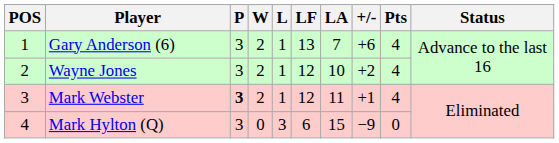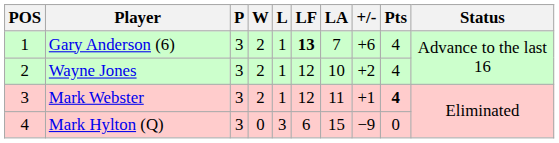Gary Anderson (6) | LF: normal -> bold
Mark Webster | P: bold -> normal
Mark Webster | Pts: normal -> bold
